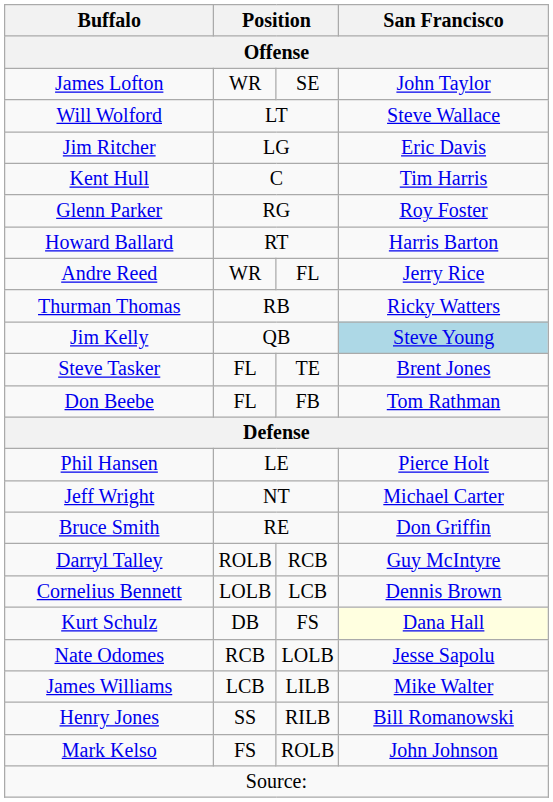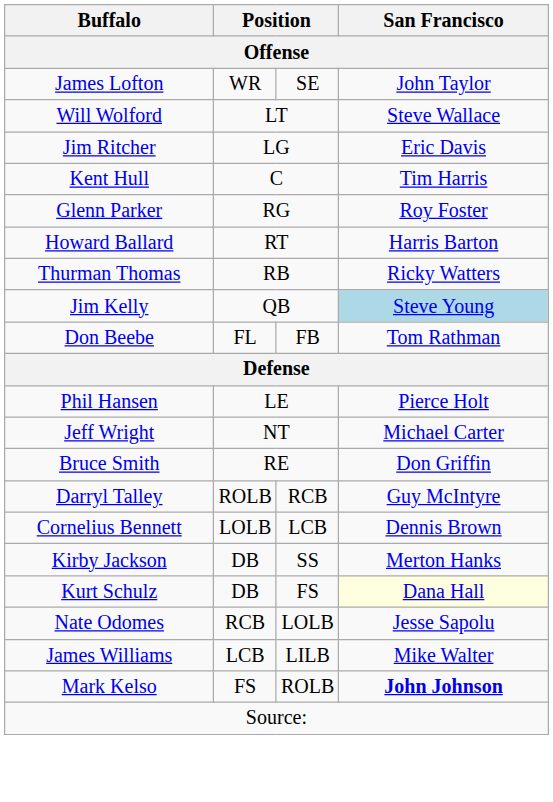- row: Andre Reed | WR | FL | Jerry Rice
- row: Steve Tasker | FL | TE | Brent Jones
+ row: Kirby Jackson | DB | SS | Merton Hanks
- row: Henry Jones | SS | RILB | Bill Romanowski
Mark Kelso | San Francisco: normal -> bold
